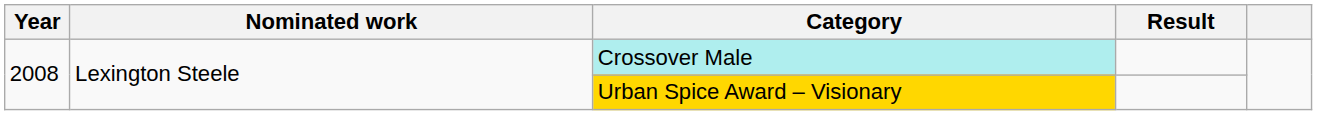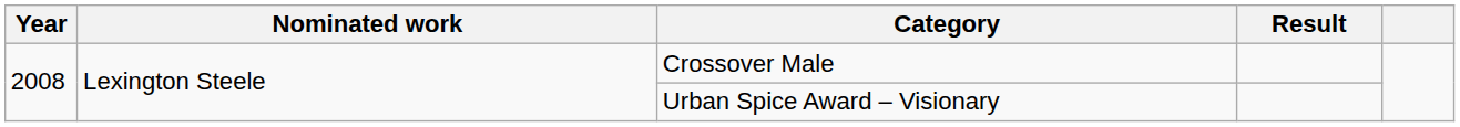Crossover Male | Category: paleturquoise background -> no background
Urban Spice Award – Visionary | Category: gold background -> no background
